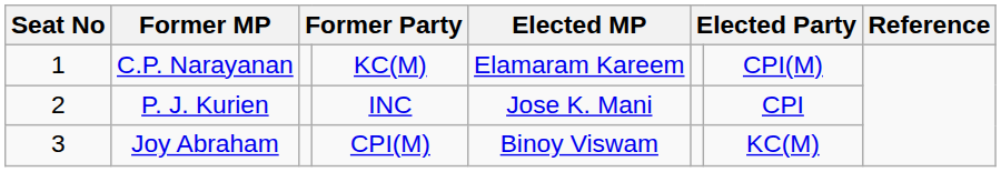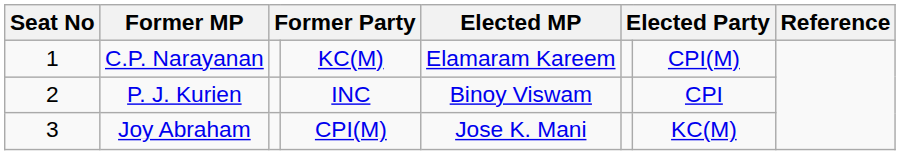P. J. Kurien | Elected MP: Jose K. Mani -> Binoy Viswam
Joy Abraham | Elected MP: Binoy Viswam -> Jose K. Mani
